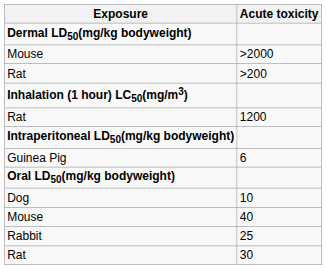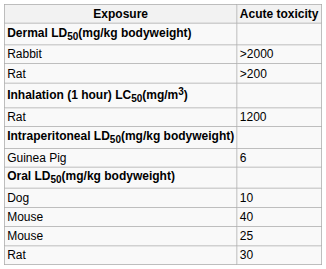row 3 | Exposure: Mouse -> Rabbit
row 12 | Exposure: Rabbit -> Mouse
